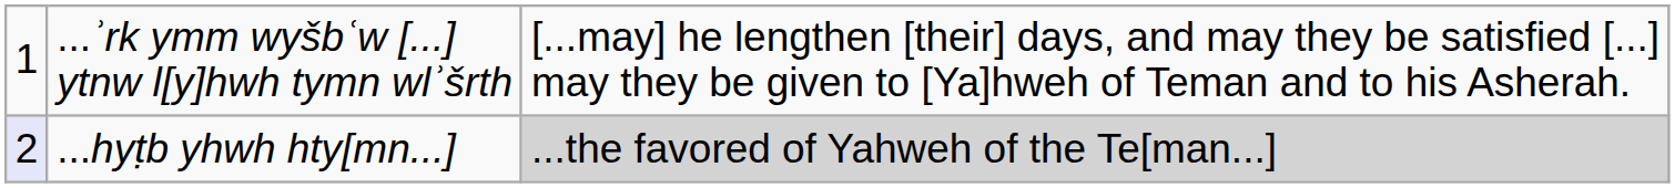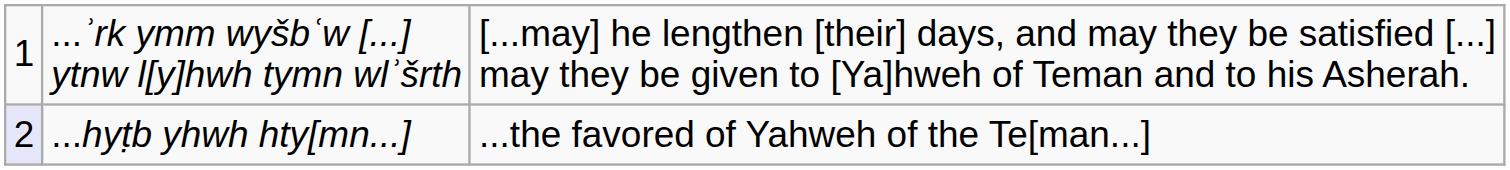...hyṭb yhwh hty[mn...] | column 3: lightgrey background -> no background
